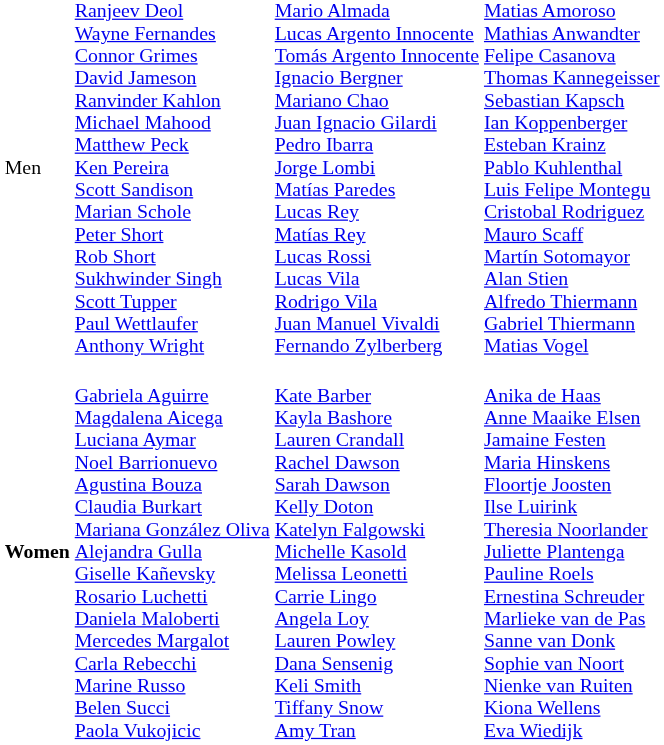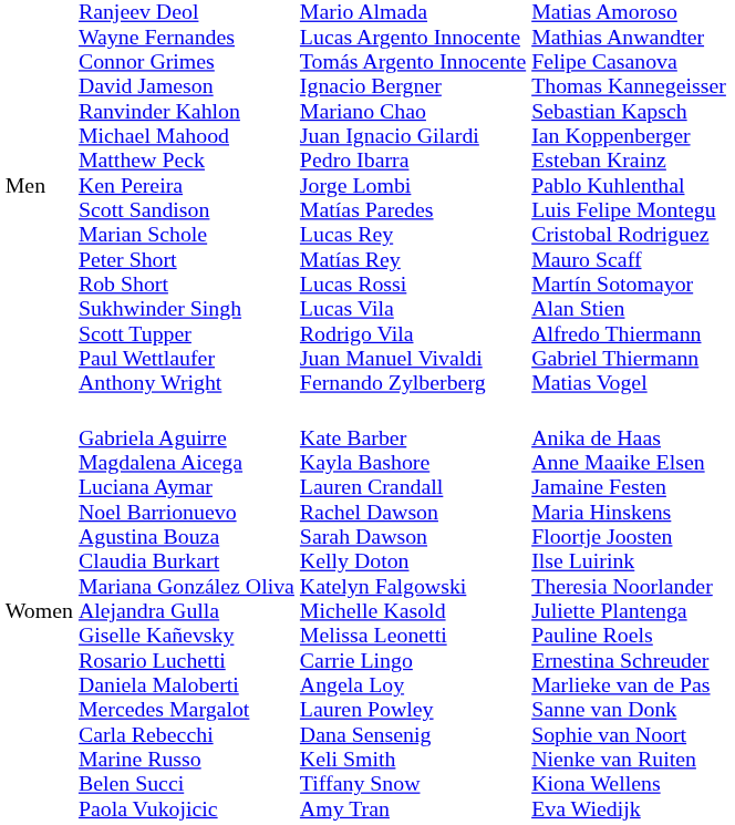Women | column 1: bold -> normal
